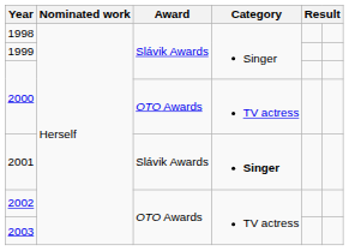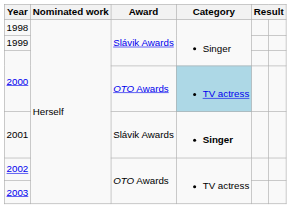2000 / OTO Awards | Category: no background -> lightblue background
